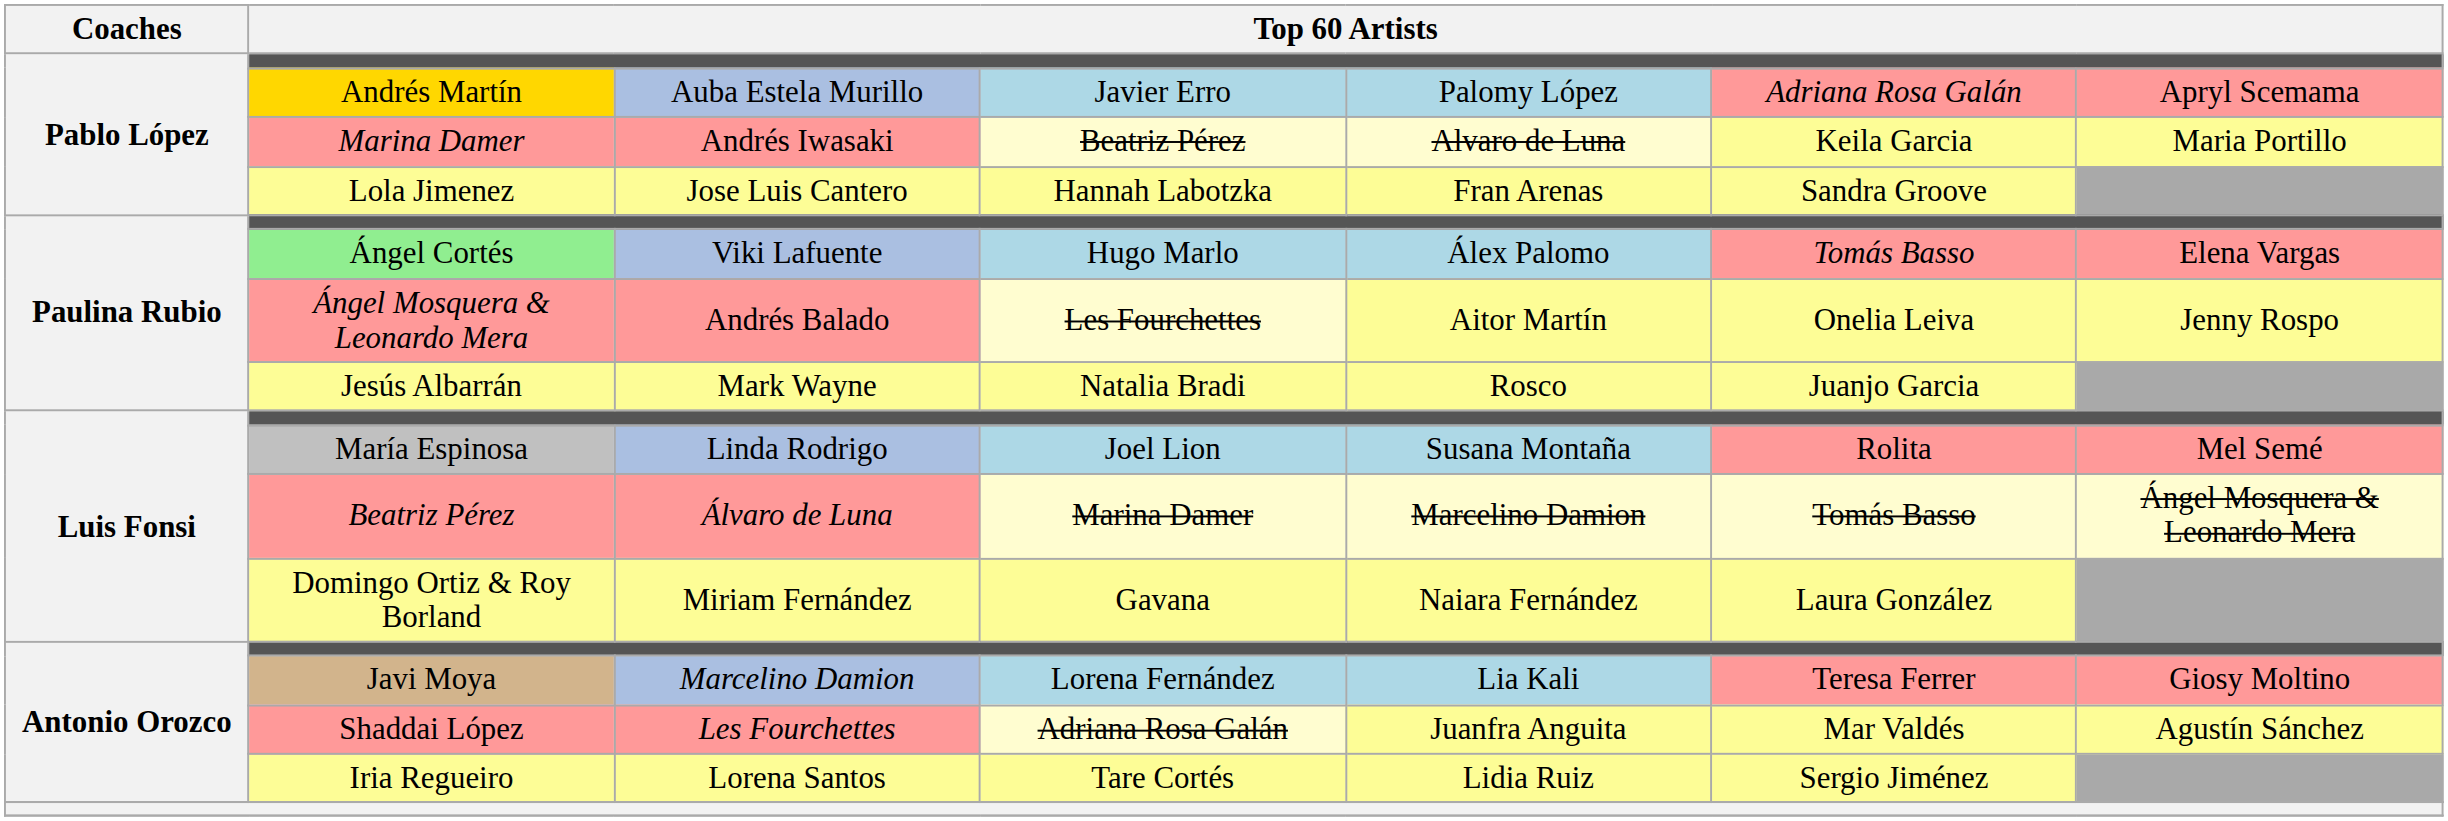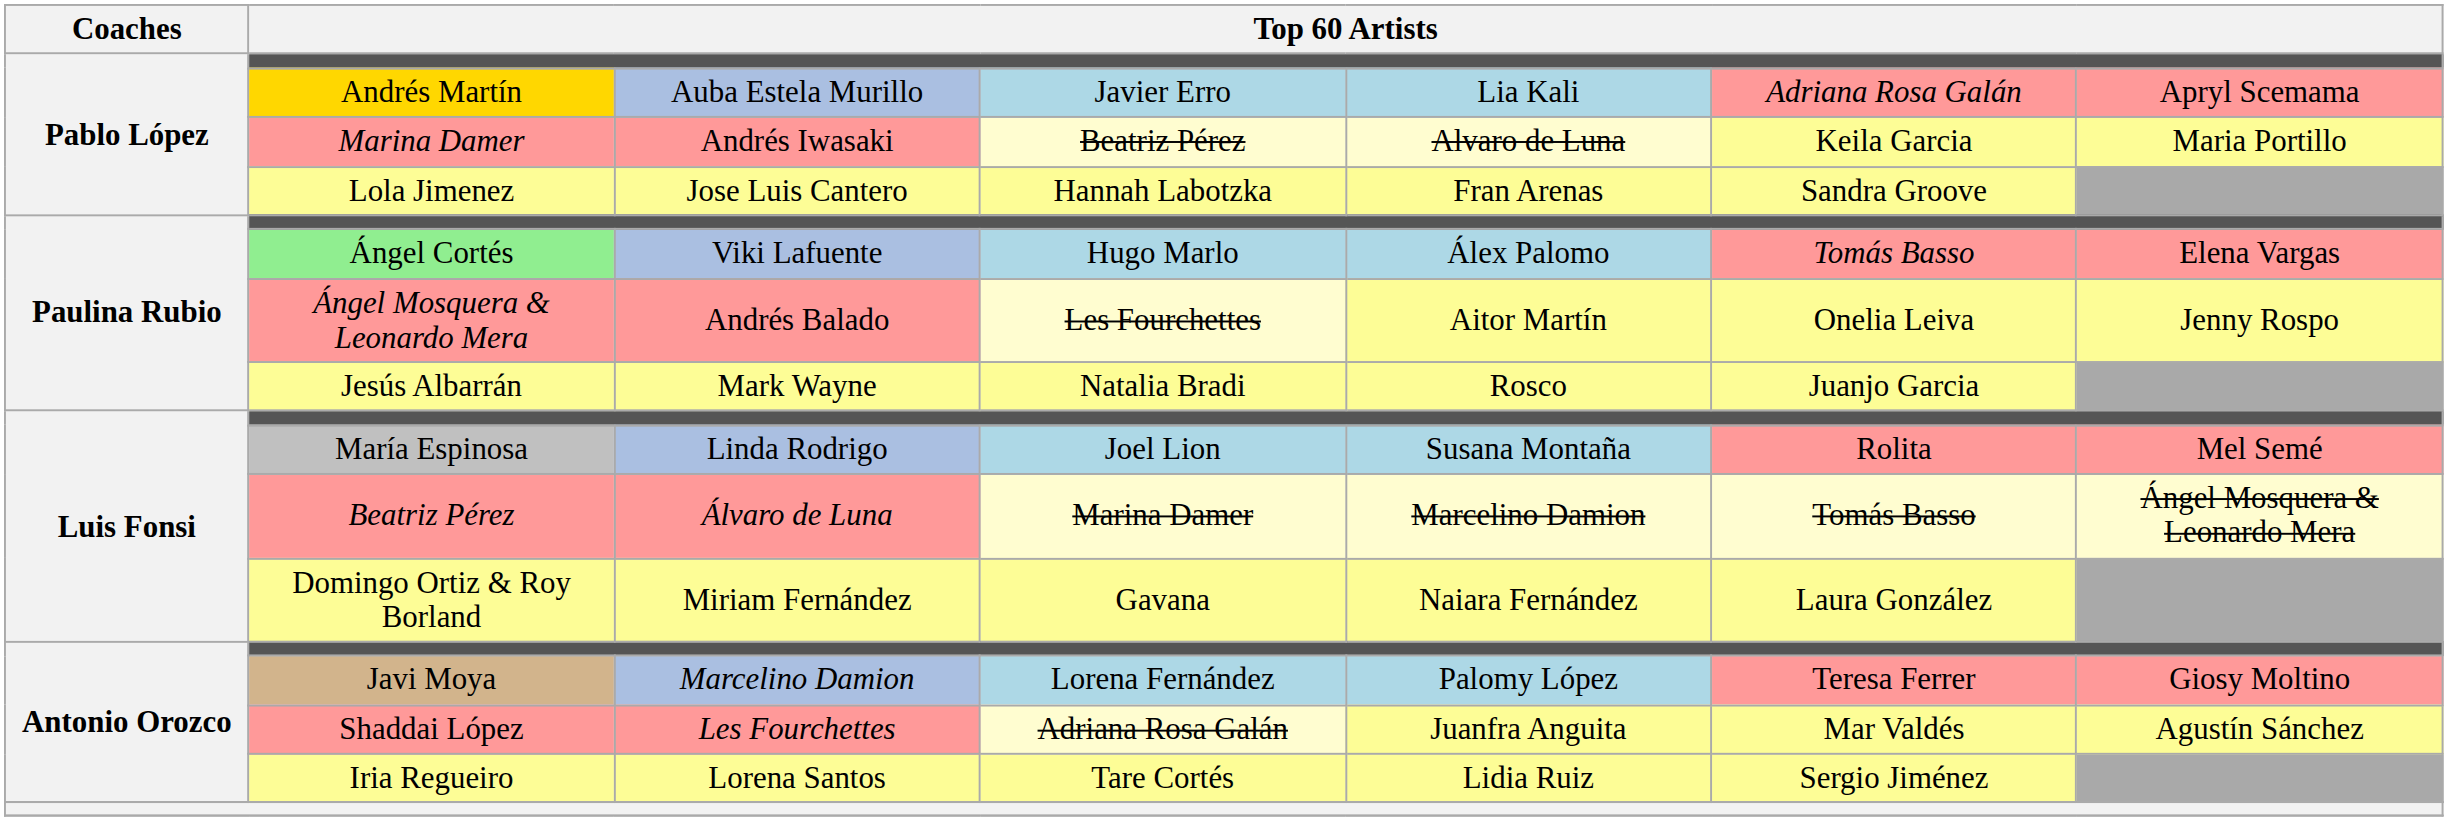Andrés Martín | column 5: Palomy López -> Lia Kali
Javi Moya | column 5: Lia Kali -> Palomy López
